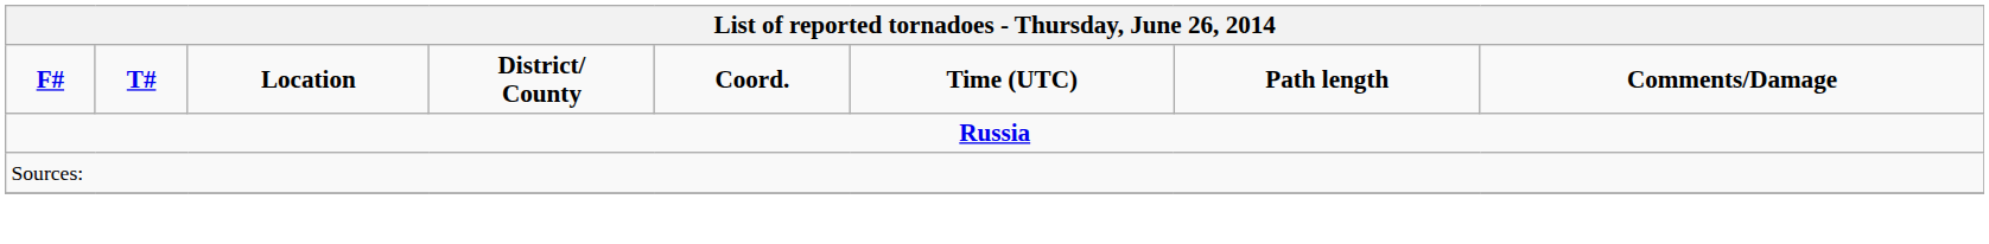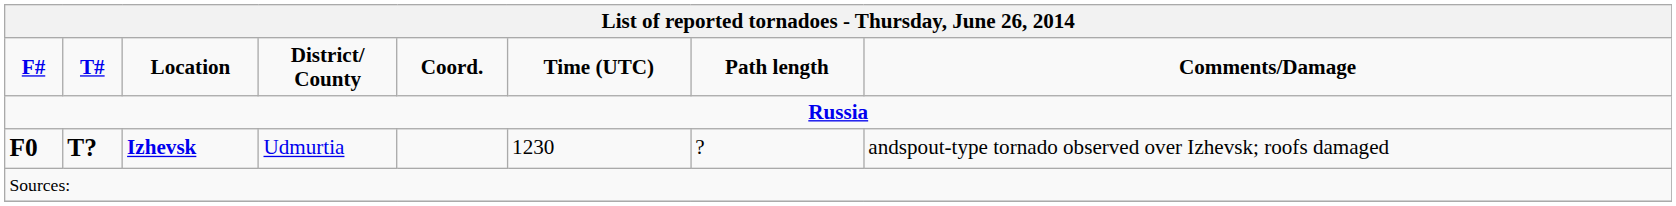+ row: F0 | T? | Izhevsk | Udmurtia | 1230 | ? | andspout-type tornado observed over Izhevsk; roofs damaged
